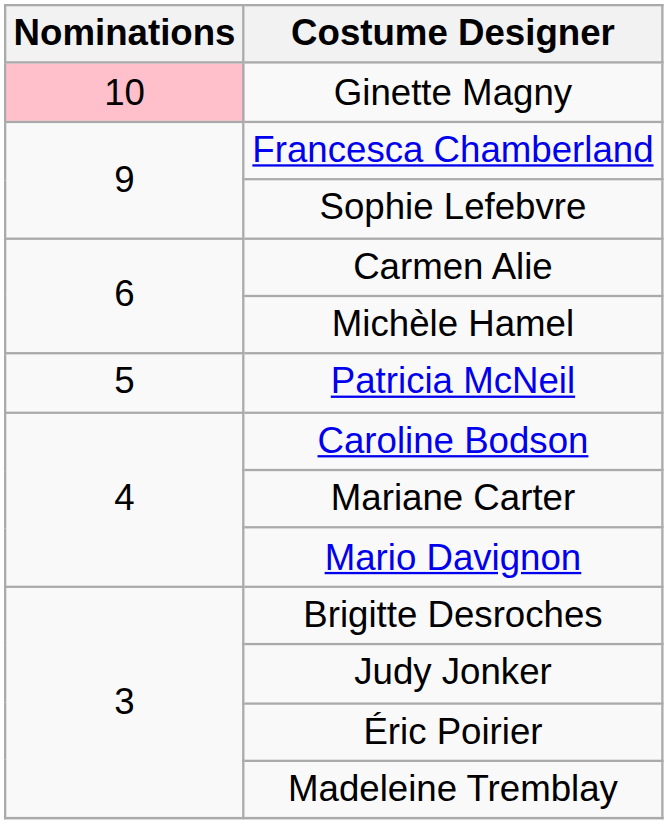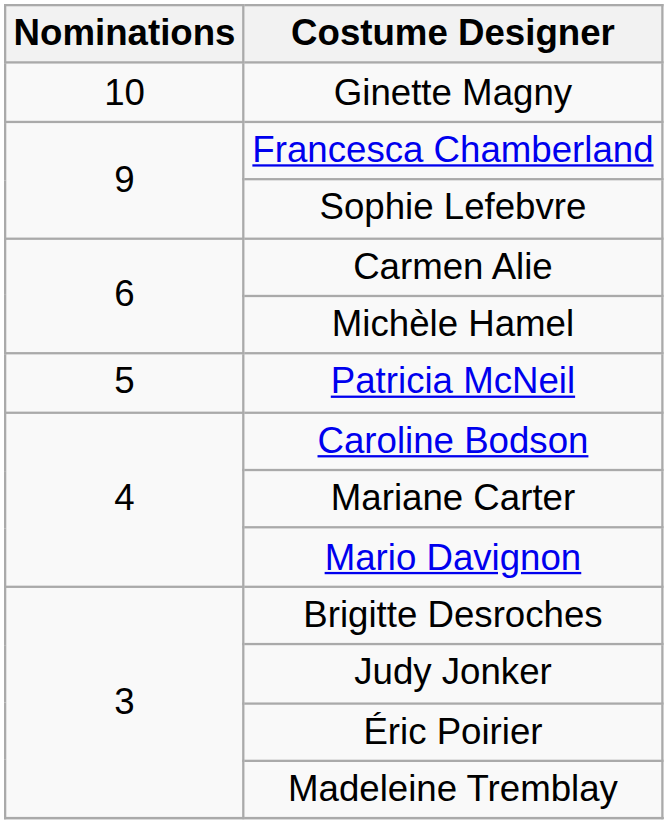Ginette Magny | Nominations: pink background -> no background
